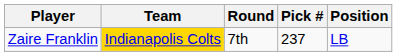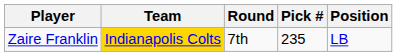Zaire Franklin | Pick #: 237 -> 235
